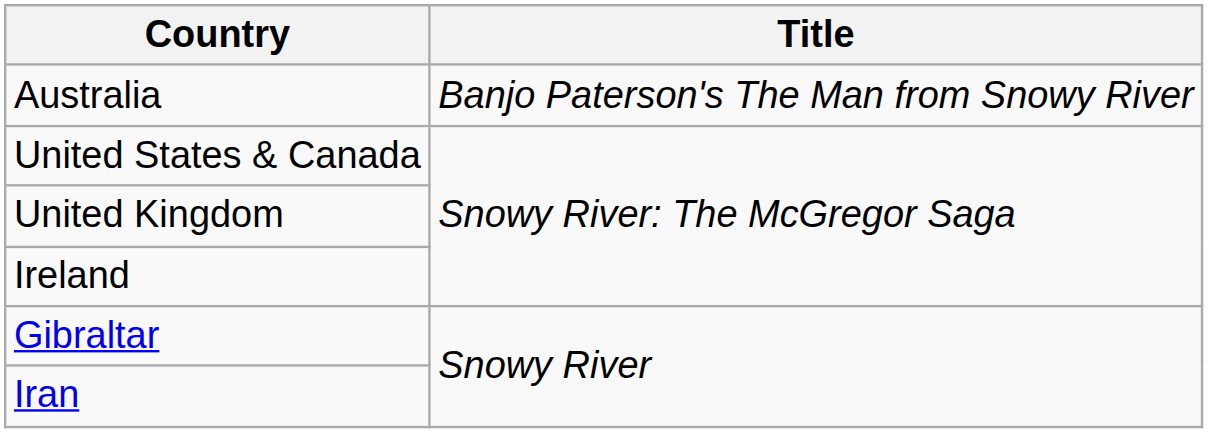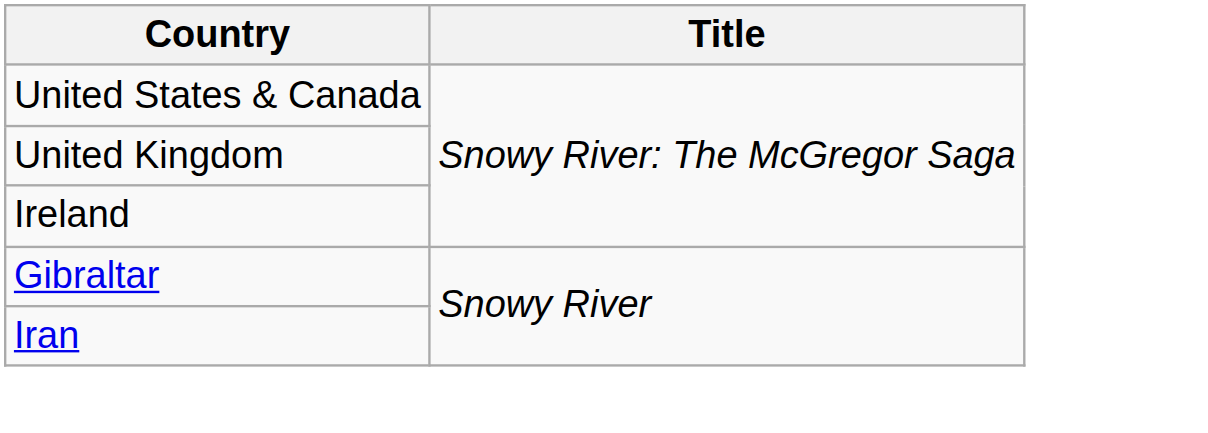- row: Australia | Banjo Paterson's The Man from Snowy River
